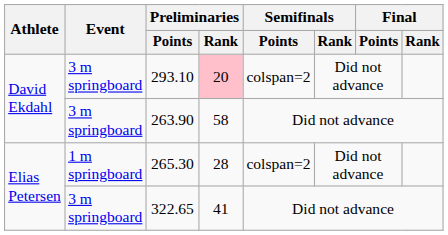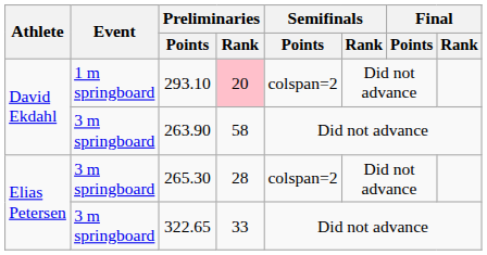293.10 | Event: 3 m springboard -> 1 m springboard
265.30 | Event: 1 m springboard -> 3 m springboard
322.65 | Preliminaries / Rank: 41 -> 33
